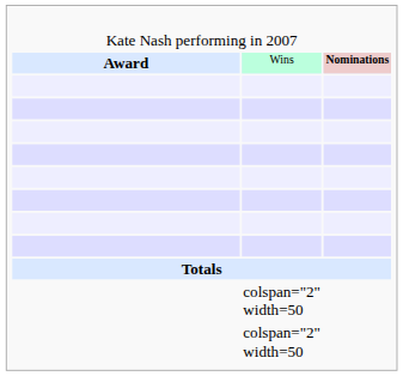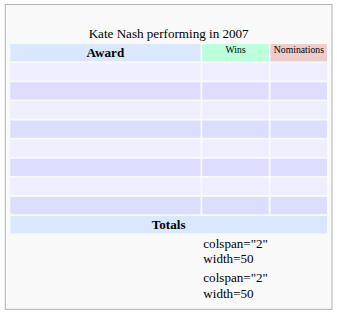Wins | column 3: bold -> normal
